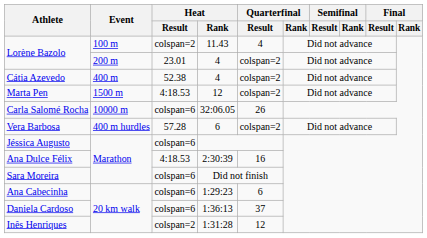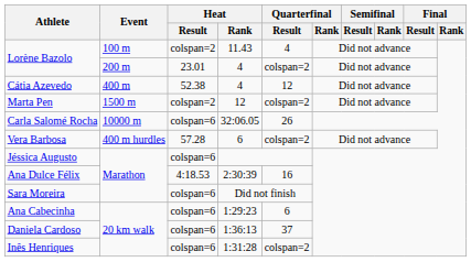Cátia Azevedo | Quarterfinal / Result: colspan=2 -> 12
Marta Pen | Heat / Result: 4:18.53 -> colspan=2
Inês Henriques | Heat / Result: colspan=2 -> colspan=6
Inês Henriques | Quarterfinal / Result: 12 -> colspan=2
